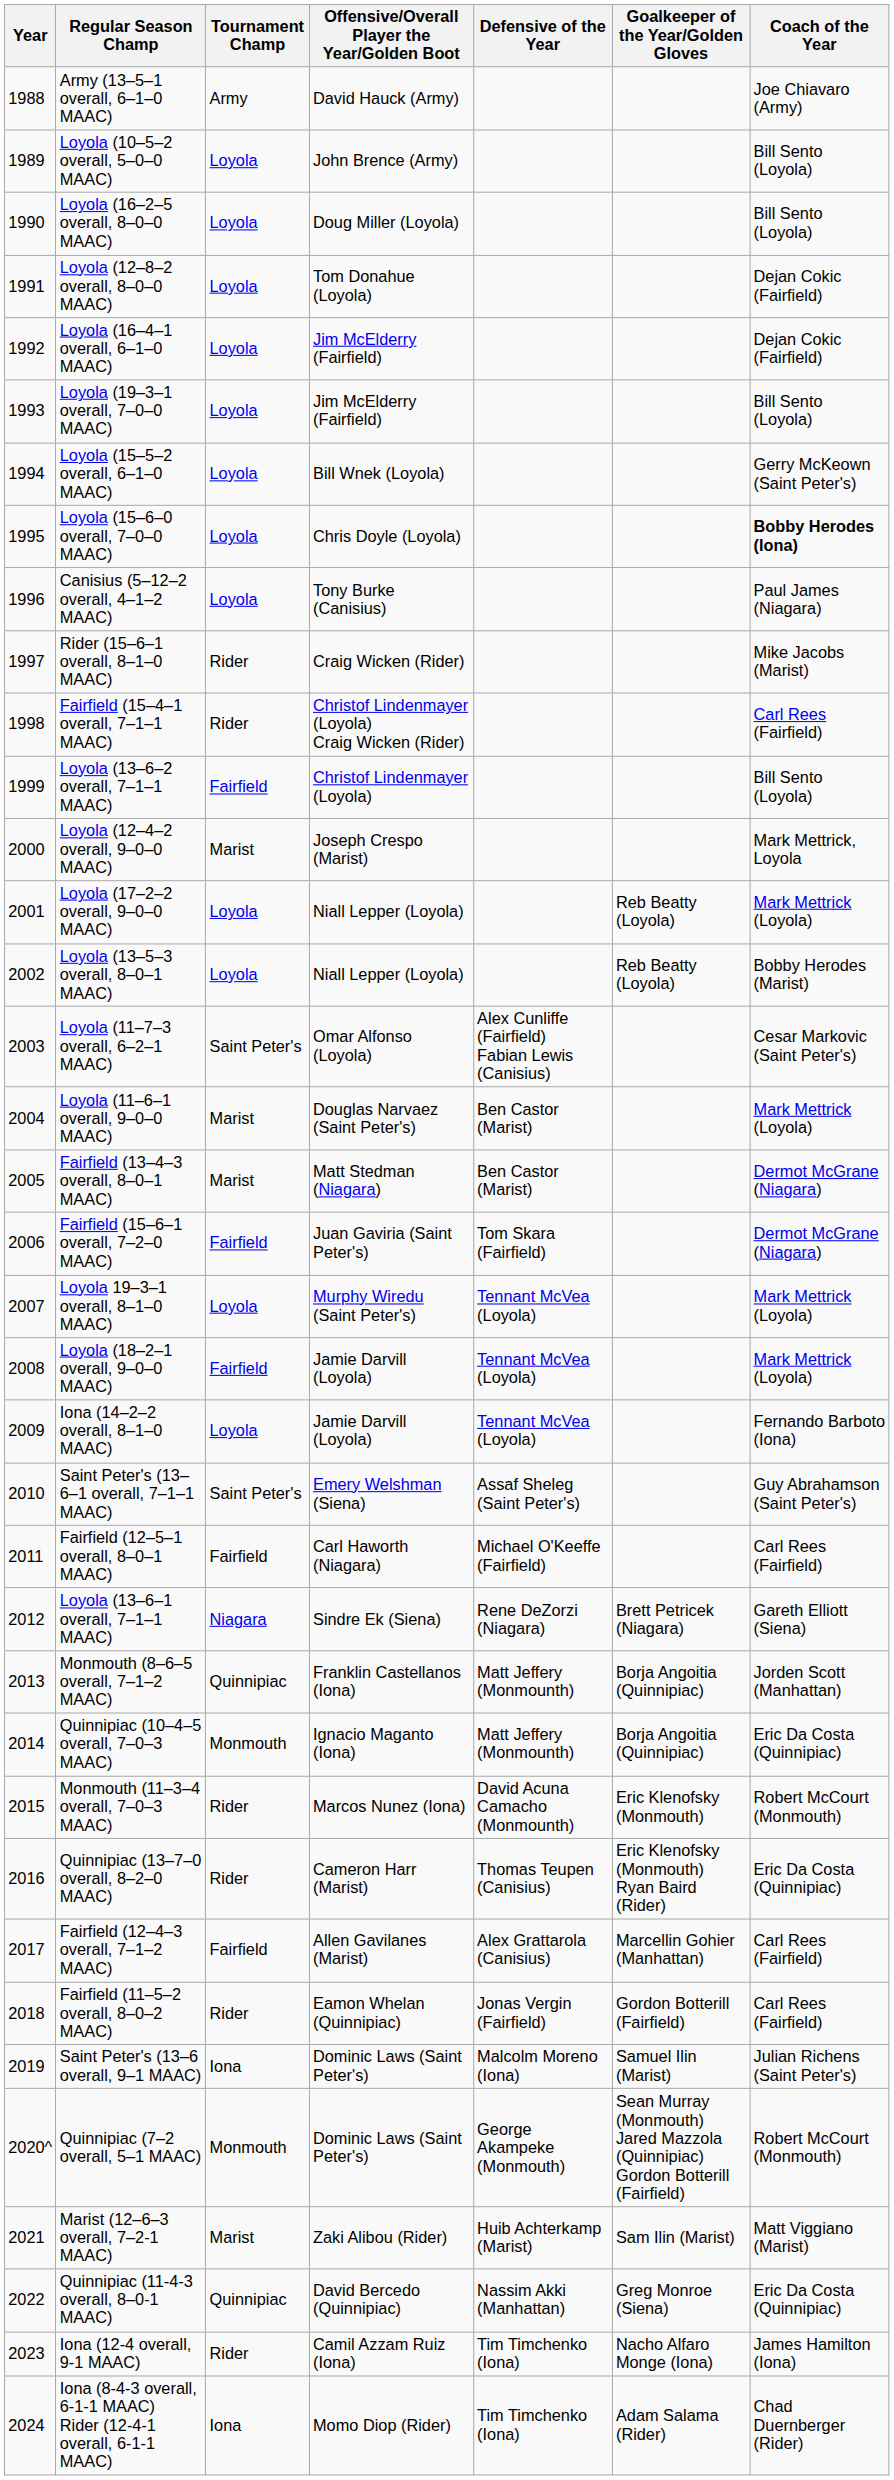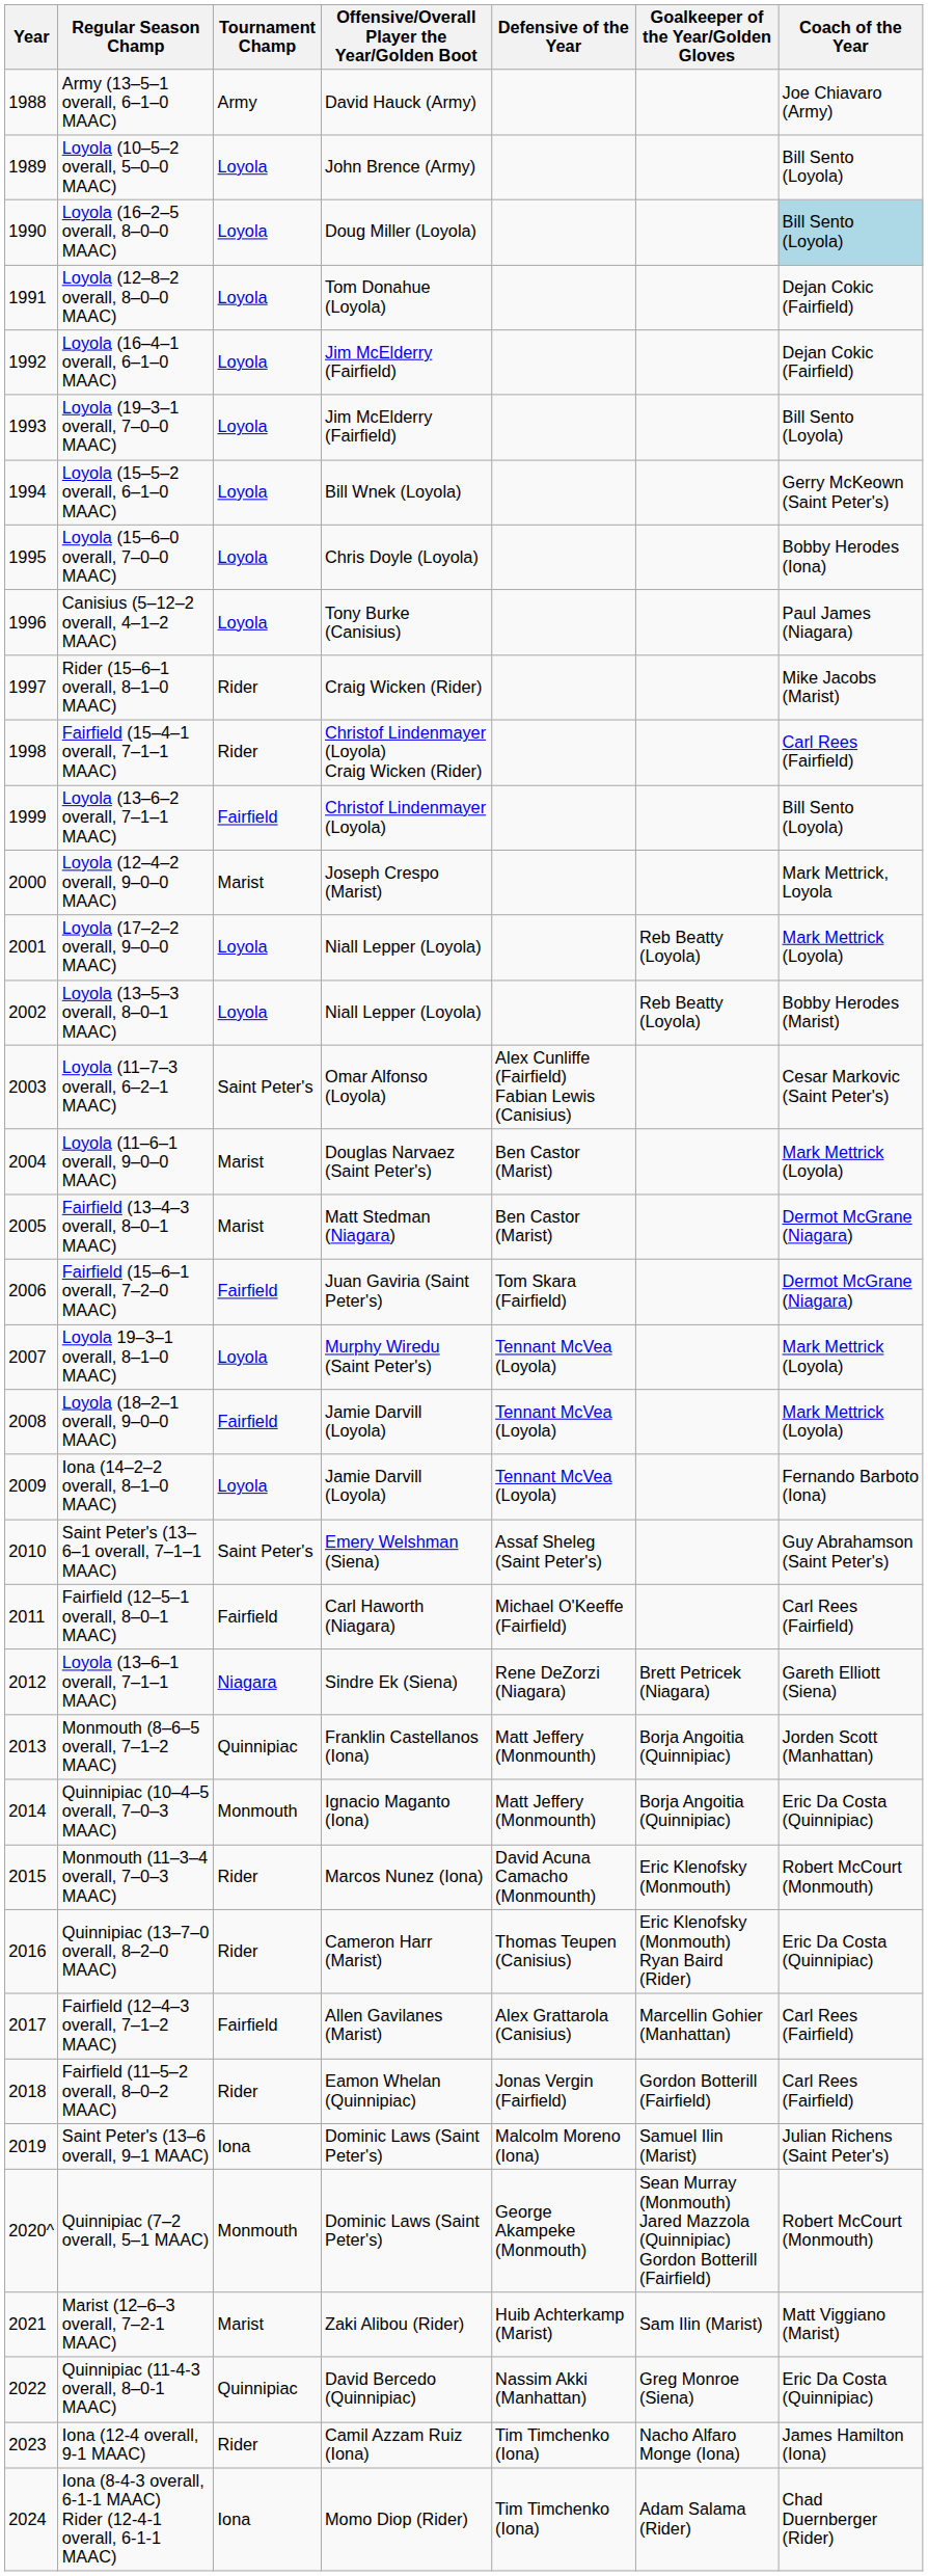row 4 | Coach of the Year: no background -> lightblue background
row 9 | Coach of the Year: bold -> normal
